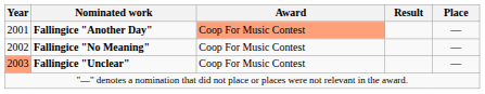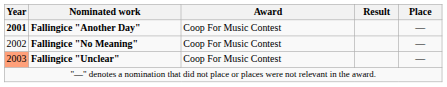Fallingice "Another Day" | Year: normal -> bold
Fallingice "Another Day" | Award: lightsalmon background -> no background
